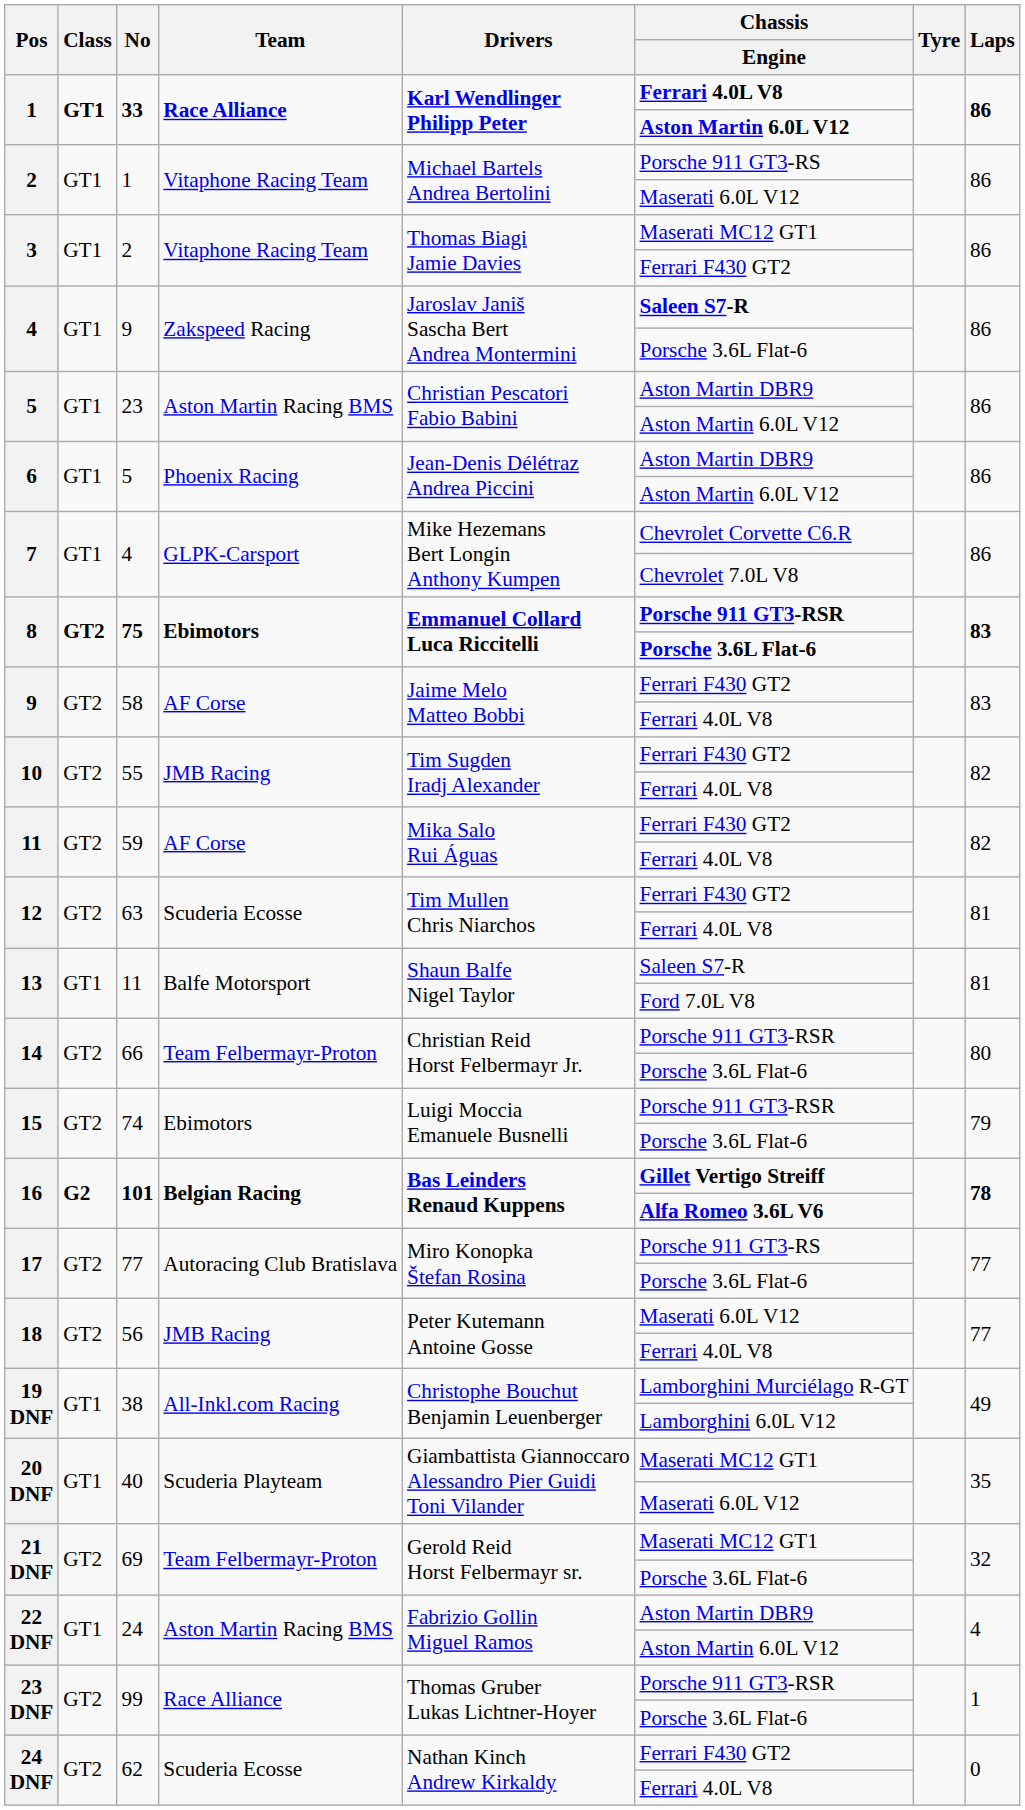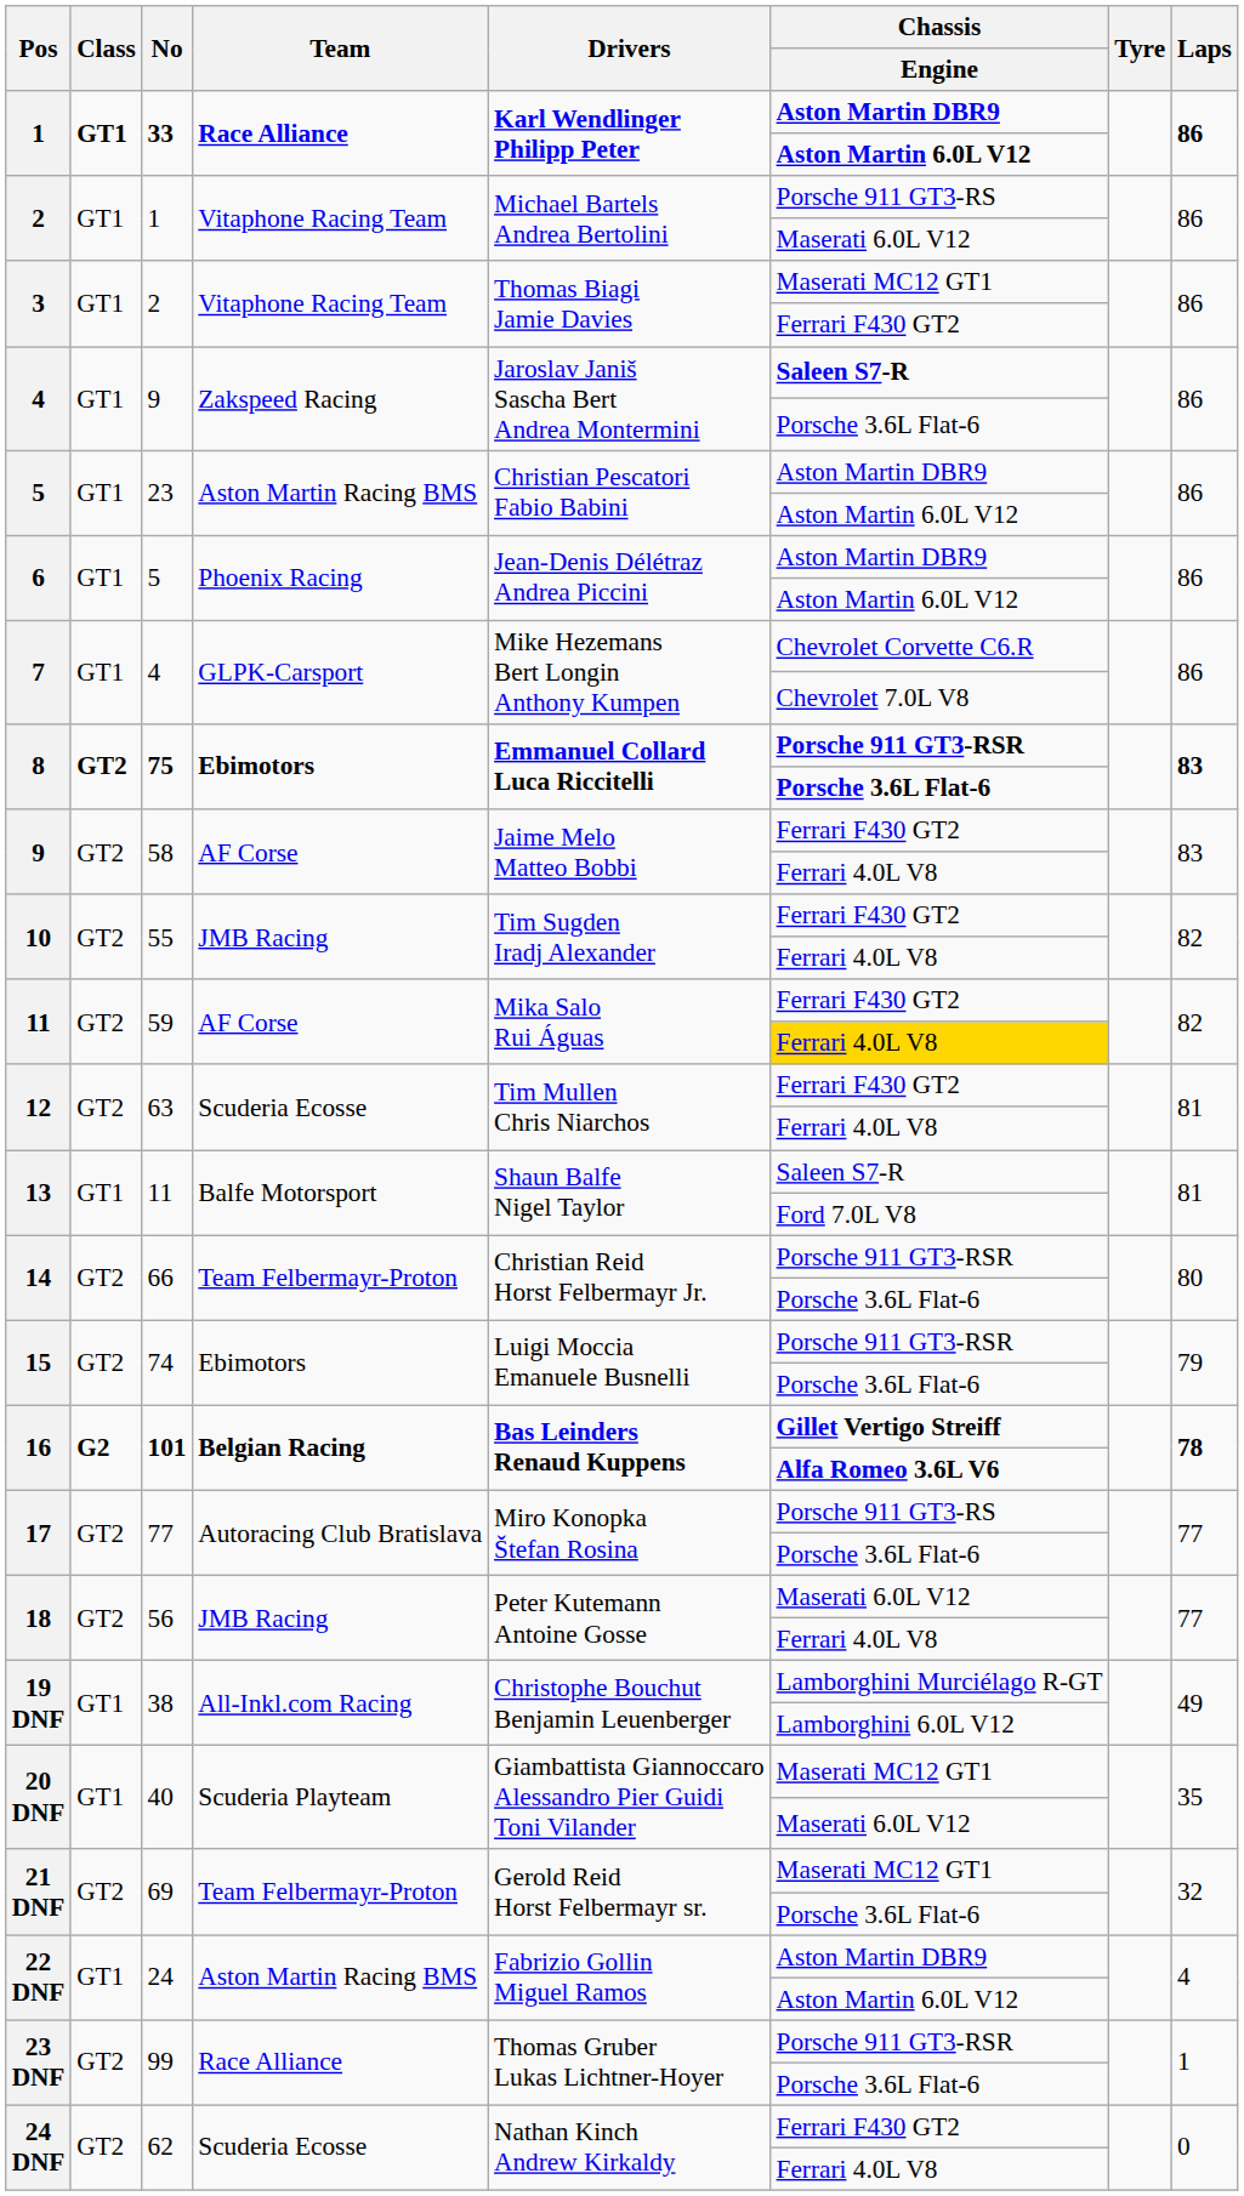row 3 | Chassis / Engine: Ferrari 4.0L V8 -> Aston Martin DBR9
row 24 | Chassis / Engine: no background -> gold background
